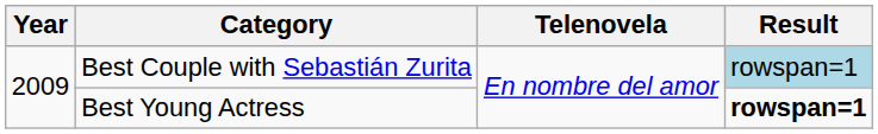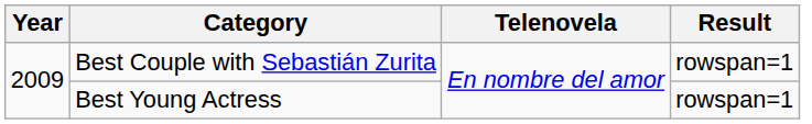Best Couple with Sebastián Zurita | Result: lightblue background -> no background
Best Young Actress | Result: bold -> normal
